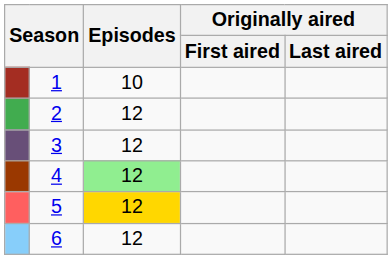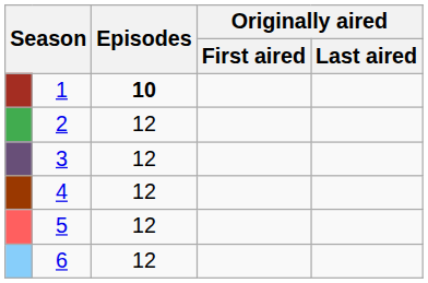1 | Episodes: normal -> bold
4 | Episodes: lightgreen background -> no background
5 | Episodes: gold background -> no background
